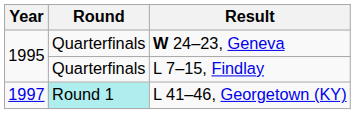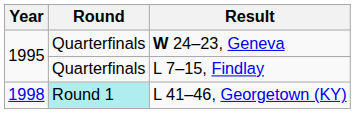L 41–46, Georgetown (KY) | Year: 1997 -> 1998
